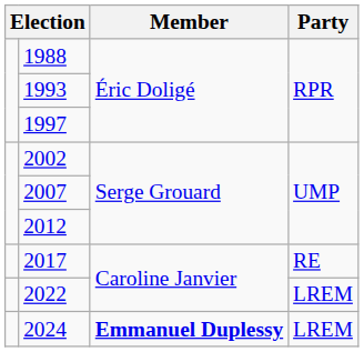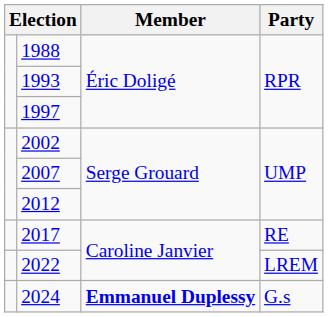2024 | Party: LREM -> G.s
